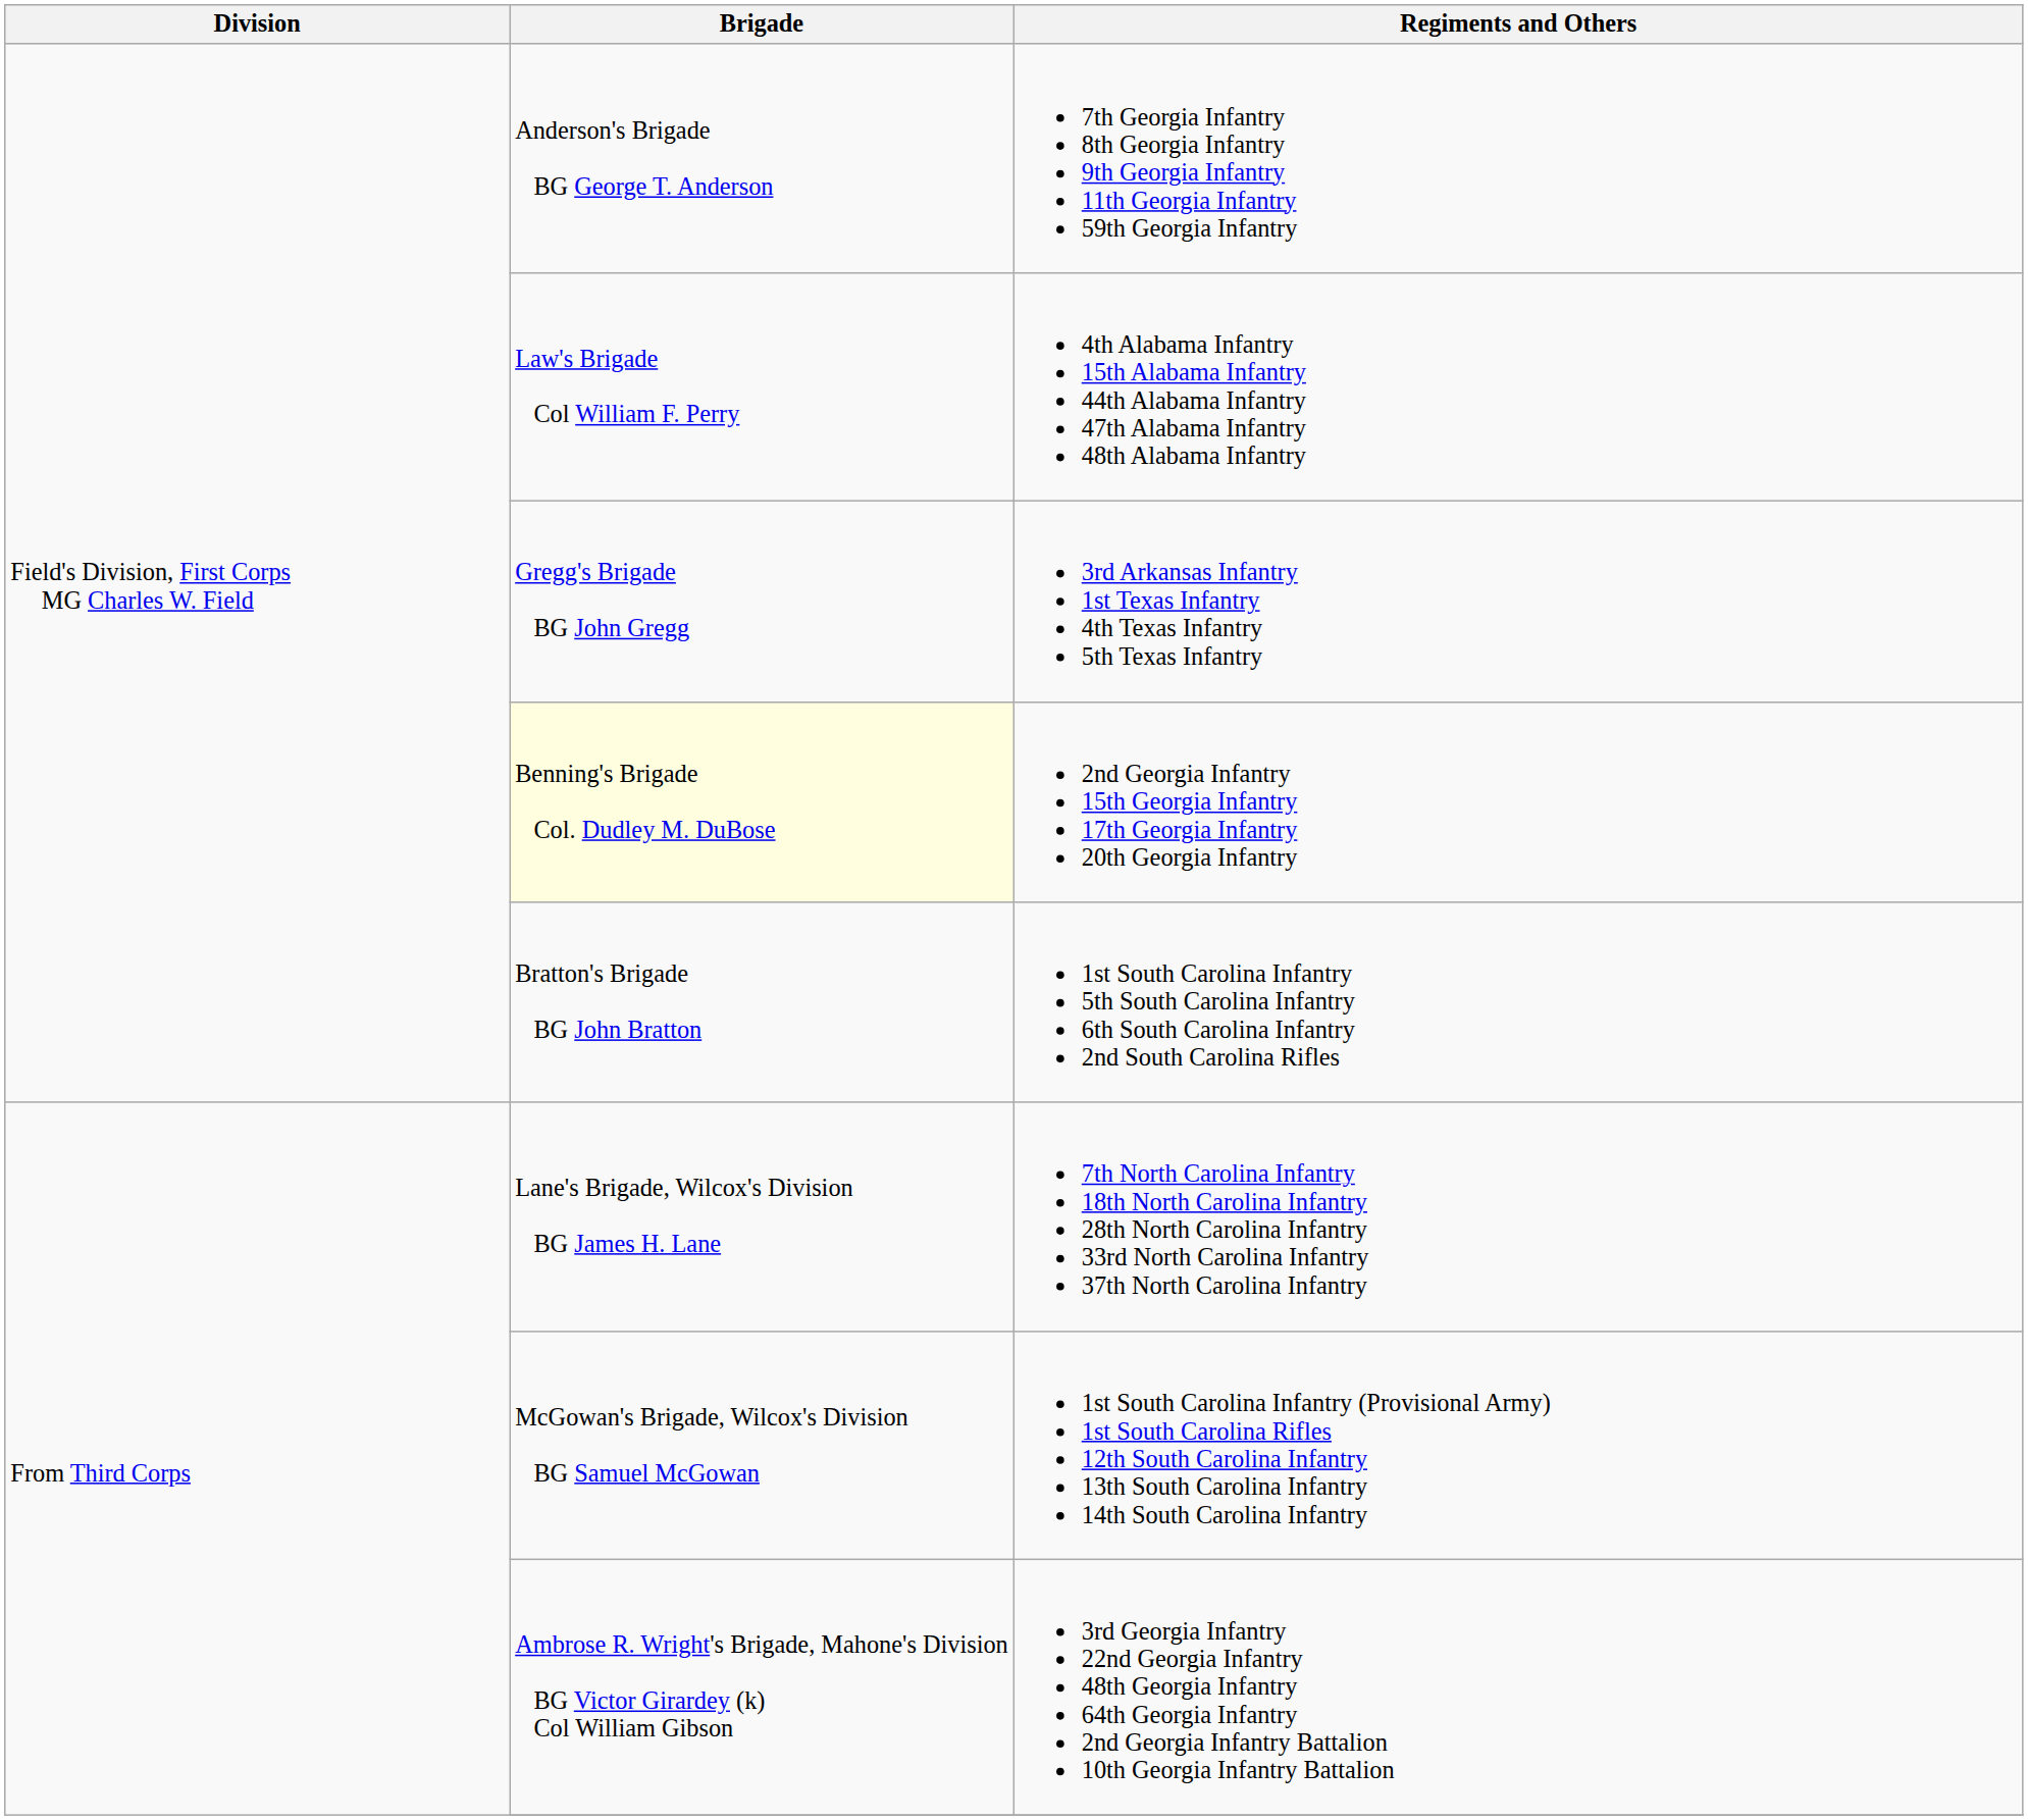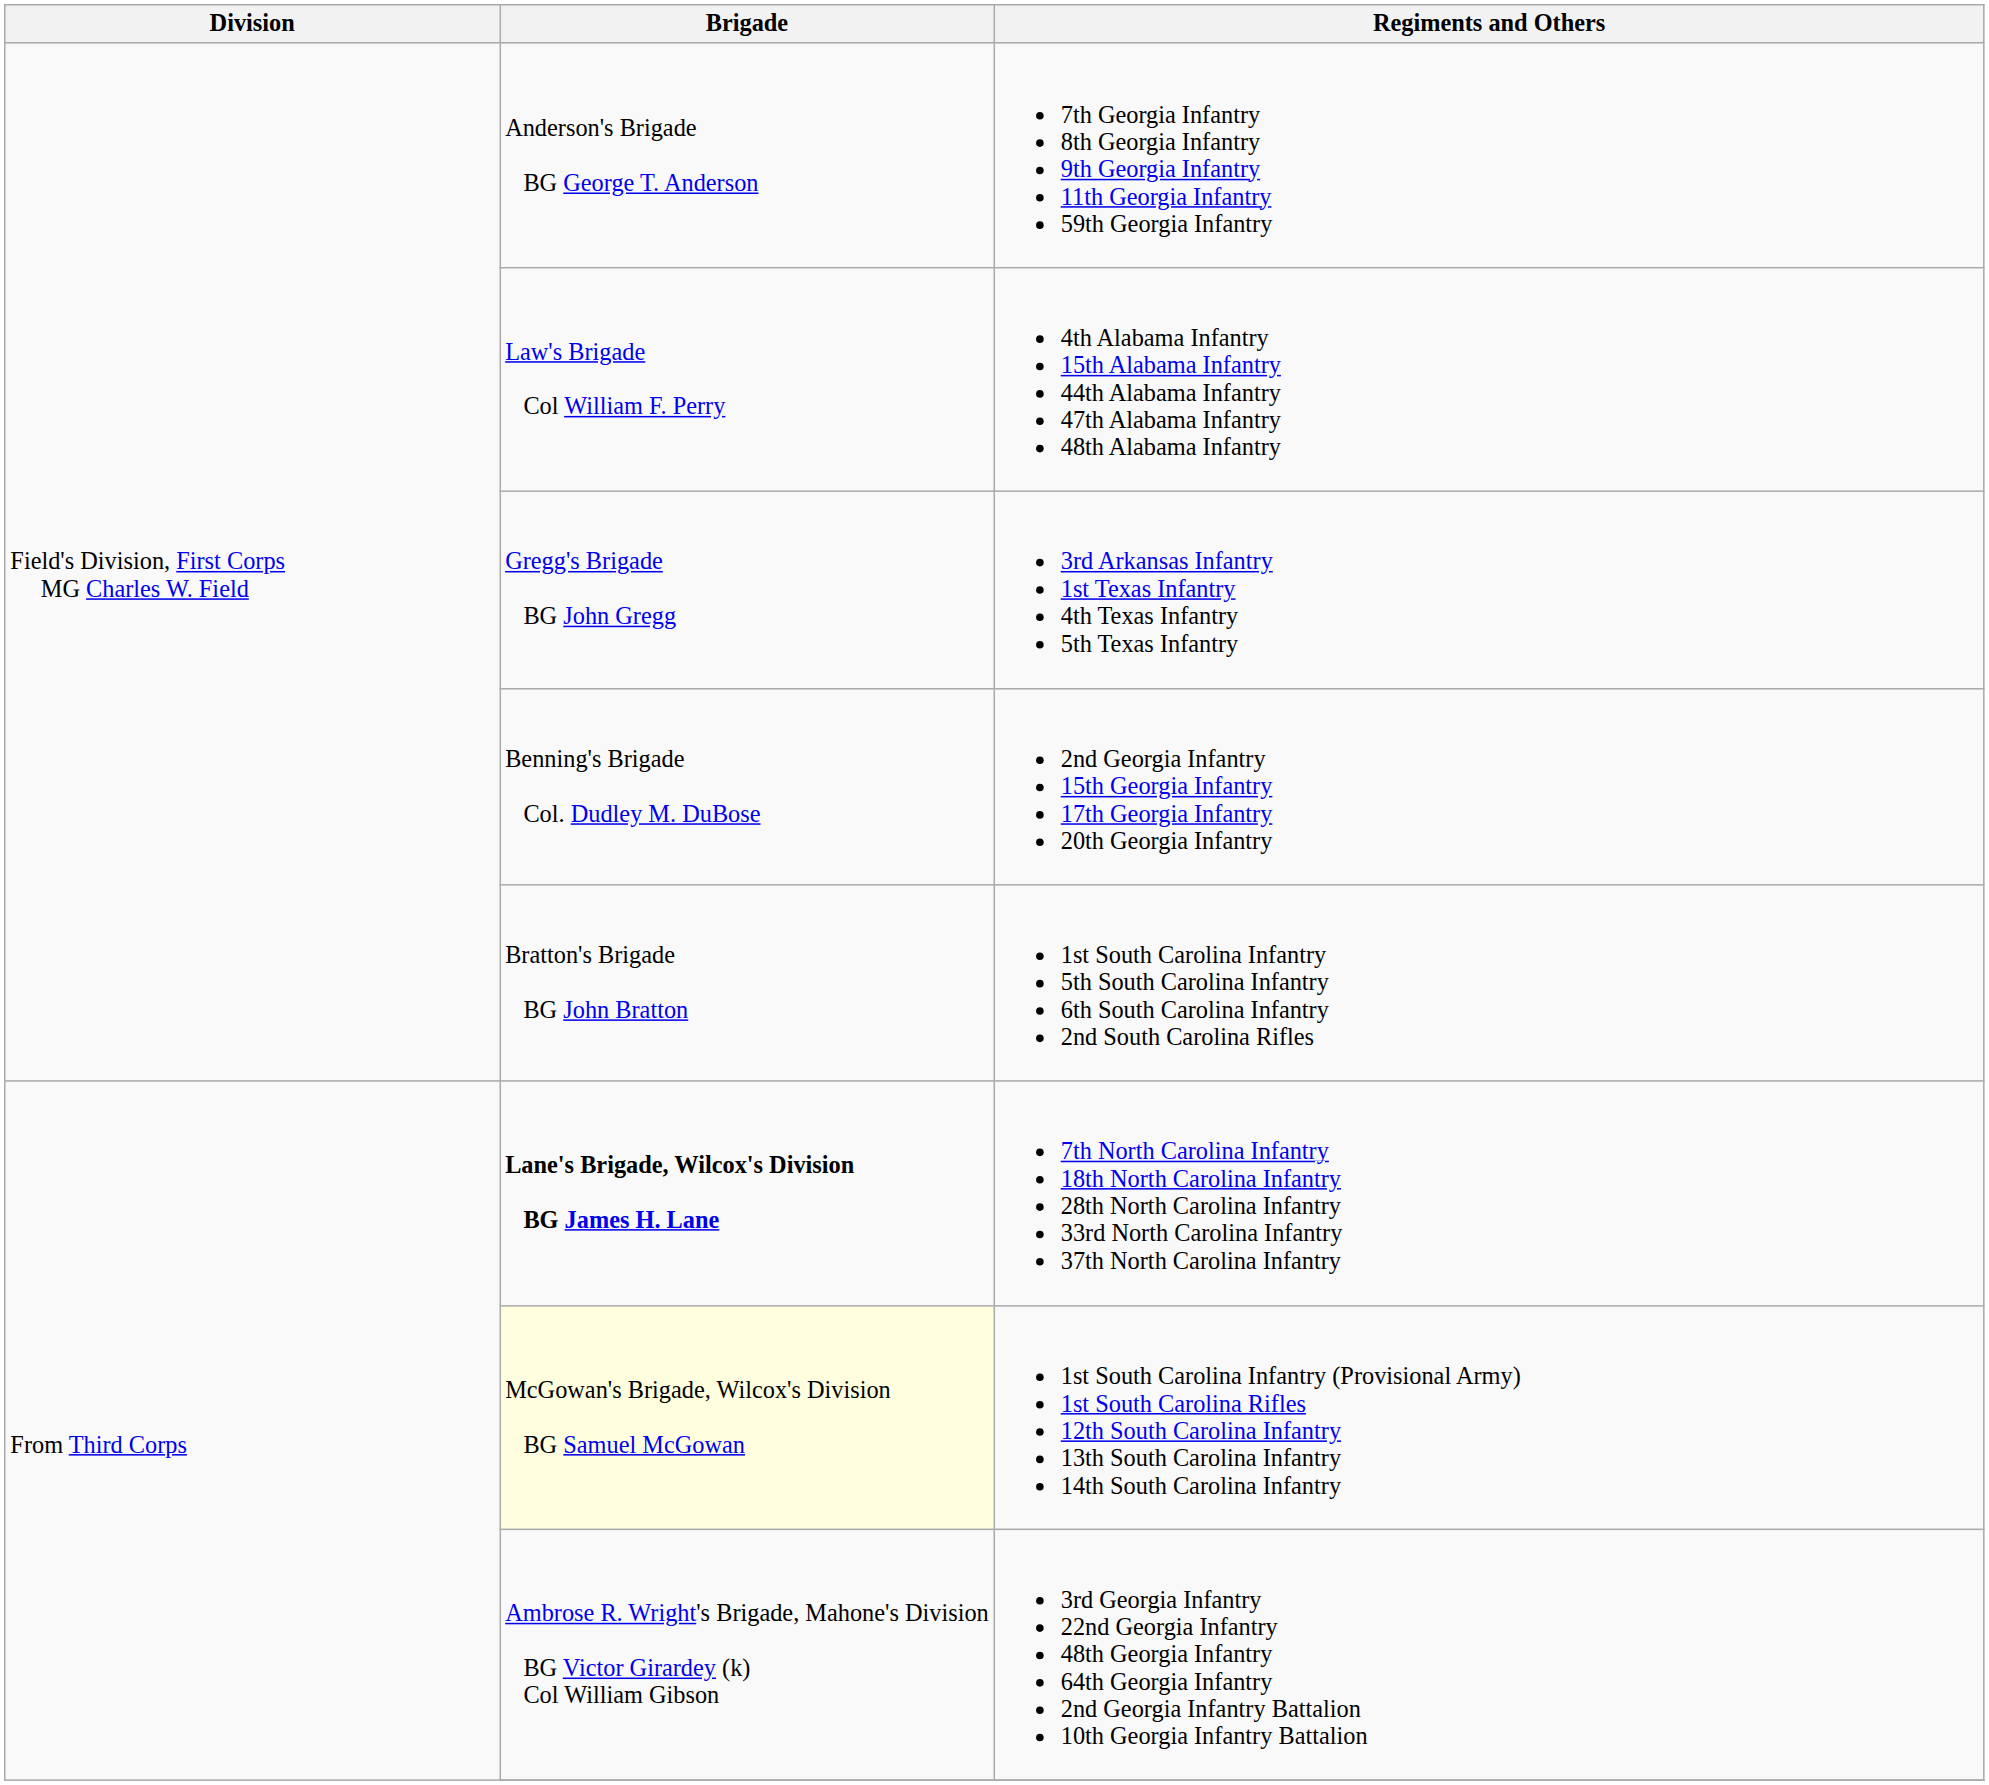Benning's Brigade Col. Dudley M. DuBose | Brigade: lightyellow background -> no background
Lane's Brigade, Wilcox's Division BG James H. Lane | Brigade: normal -> bold
McGowan's Brigade, Wilcox's Division BG Samuel McGowan | Brigade: no background -> lightyellow background
